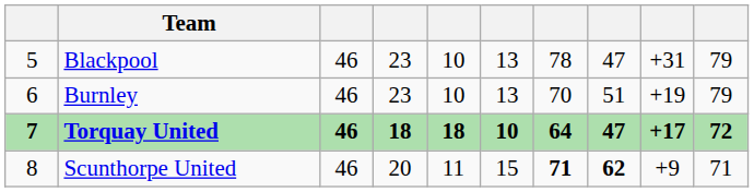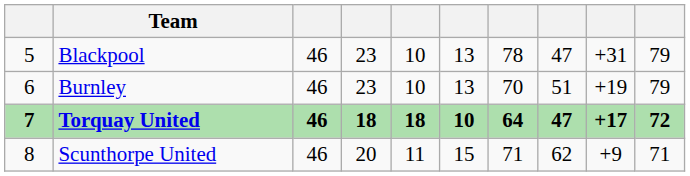Scunthorpe United | column 7: bold -> normal
Scunthorpe United | column 8: bold -> normal
